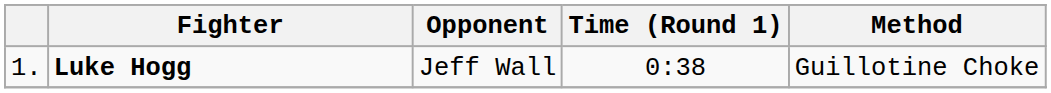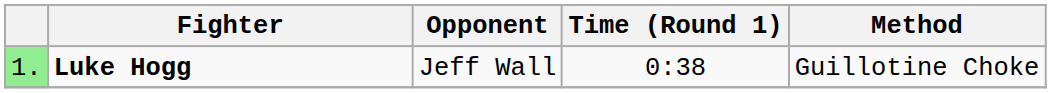Luke Hogg | column 1: no background -> lightgreen background
